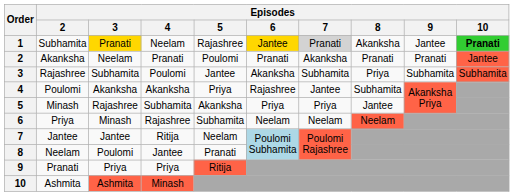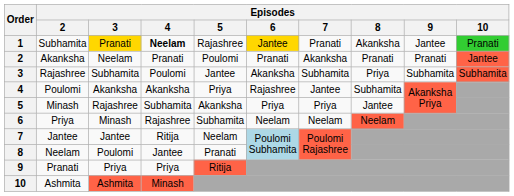1 | Episodes / 4: normal -> bold
1 | Episodes / 7: lightgrey background -> no background
1 | Episodes / 10: bold -> normal
